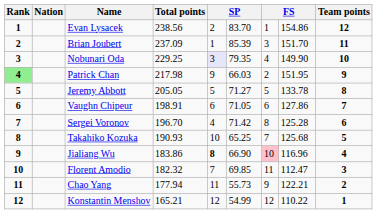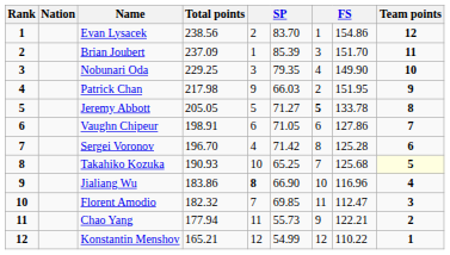Nobunari Oda | column 5: lavender background -> no background
Patrick Chan | Rank: lightgreen background -> no background
Jeremy Abbott | column 7: normal -> bold
Takahiko Kozuka | Team points: no background -> lightyellow background
Jialiang Wu | column 7: pink background -> no background
